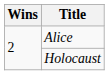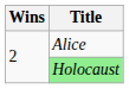Holocaust | Title: no background -> lightgreen background
